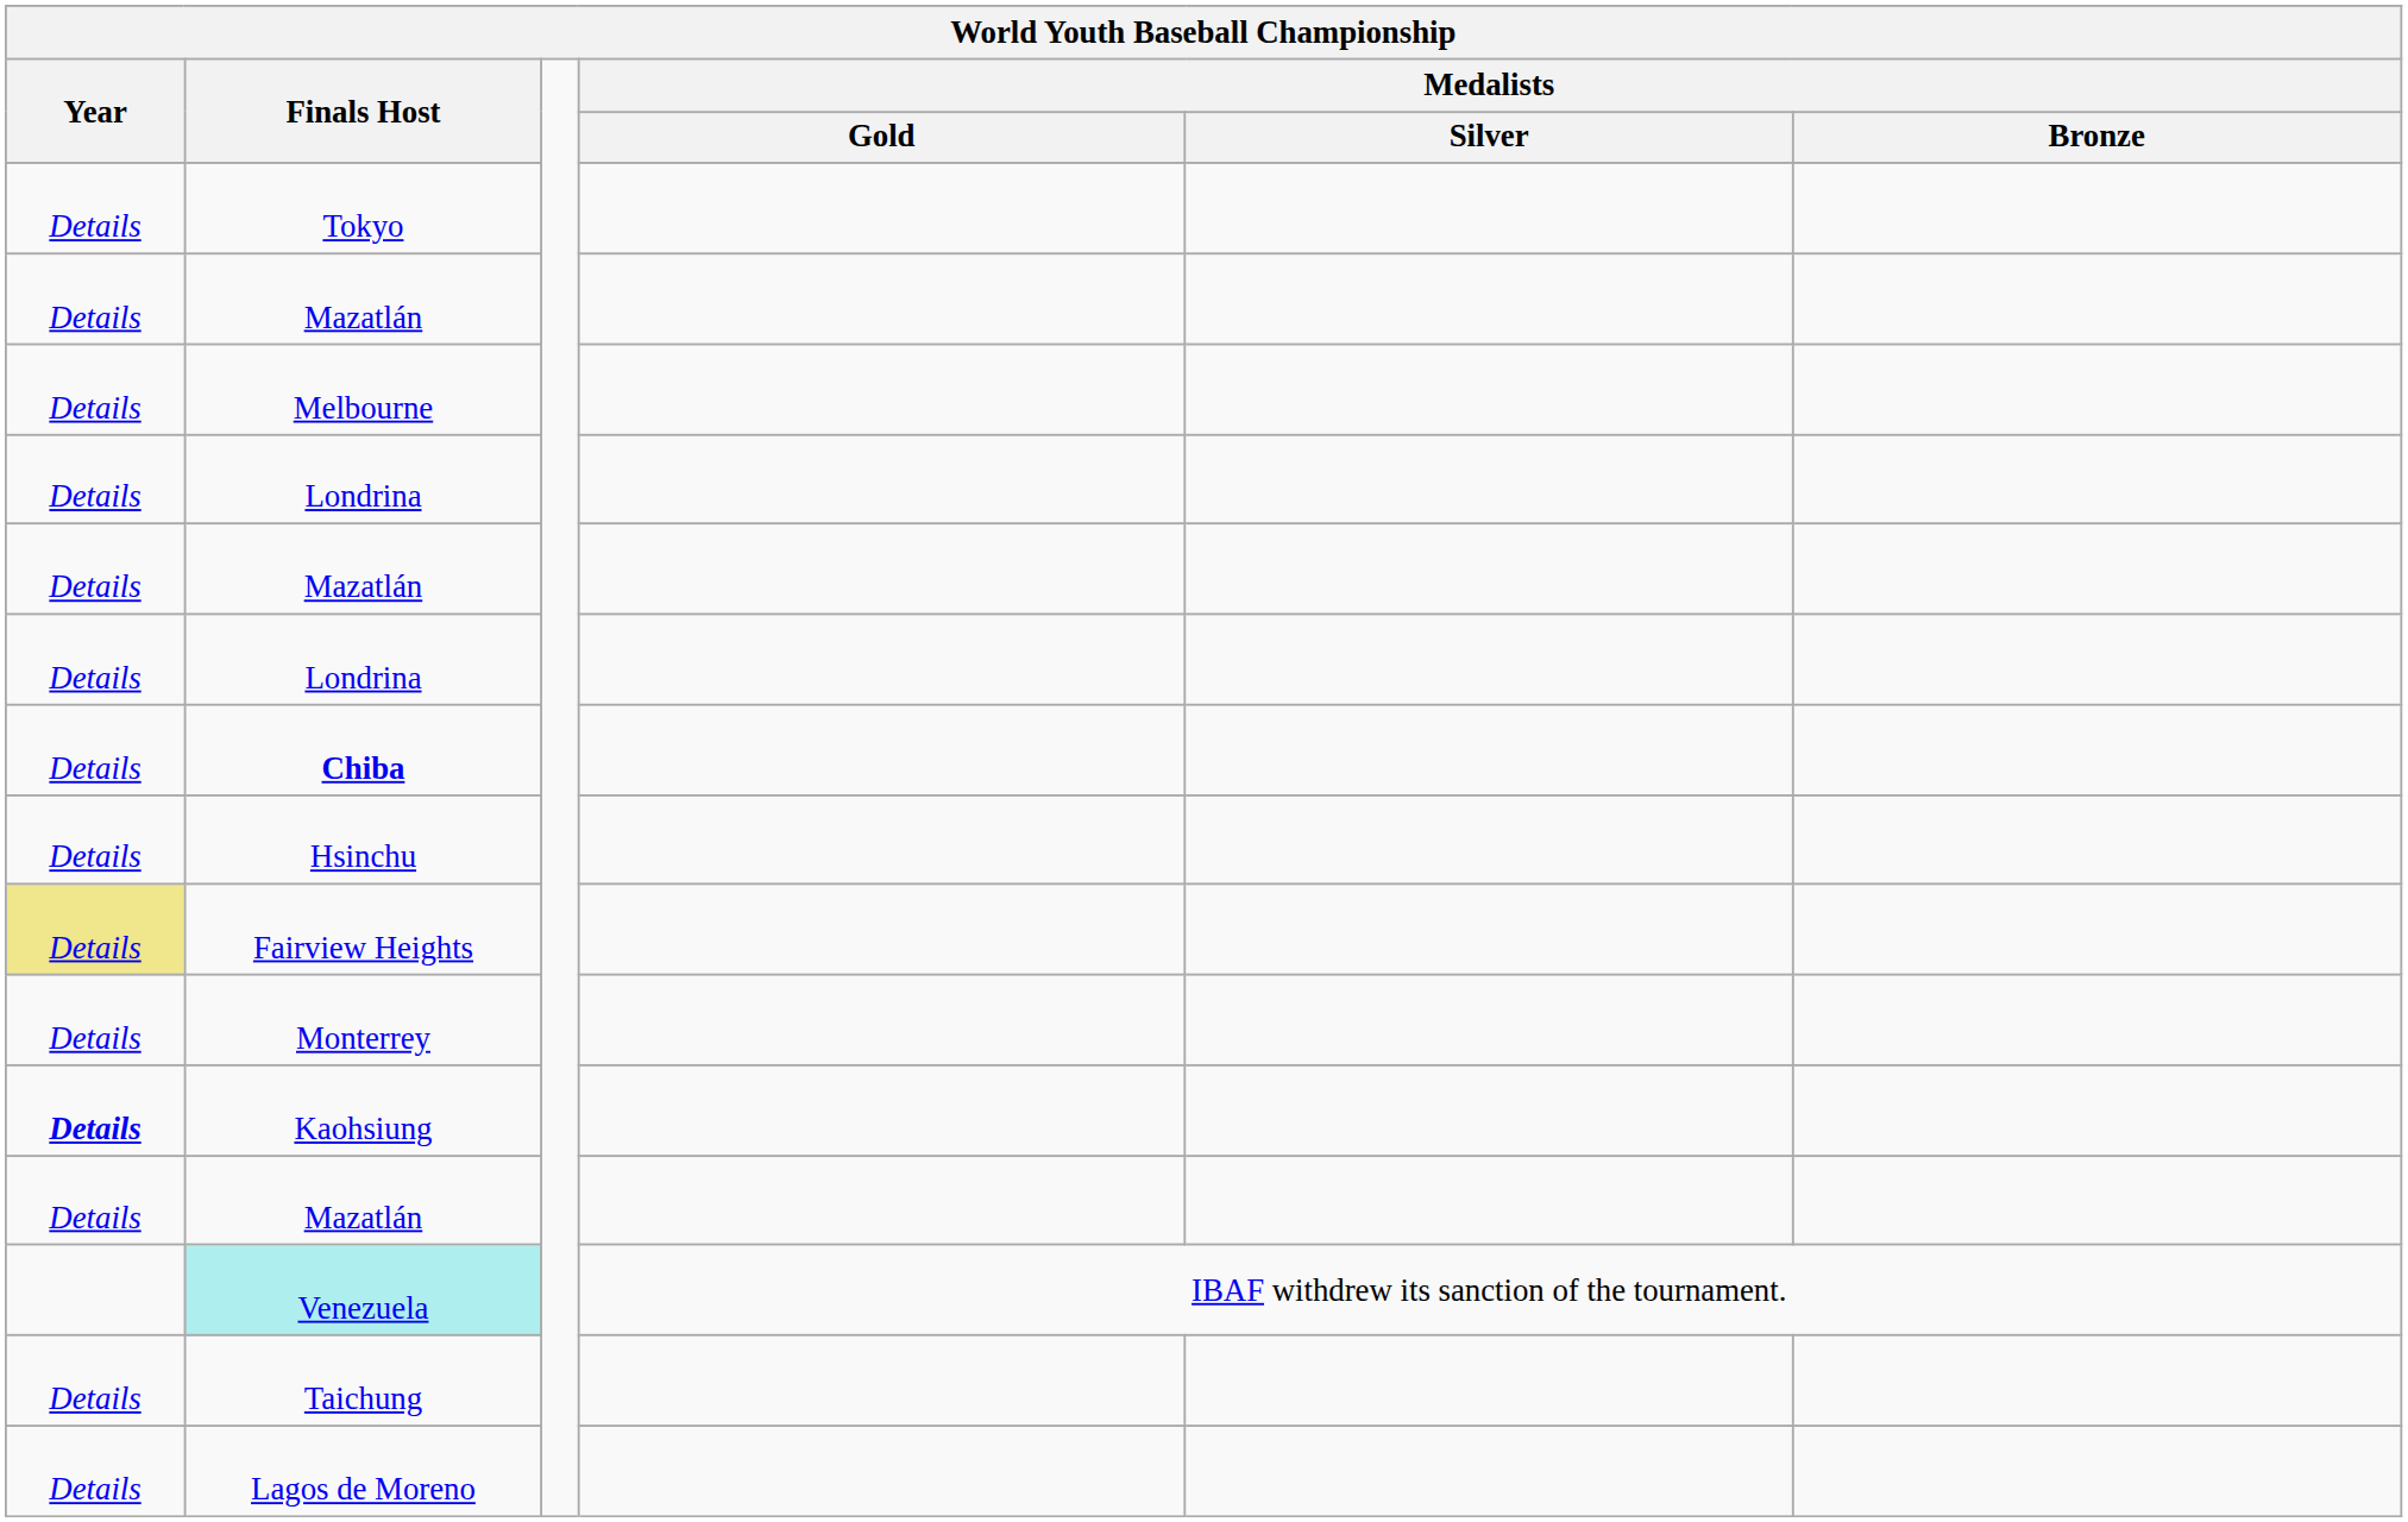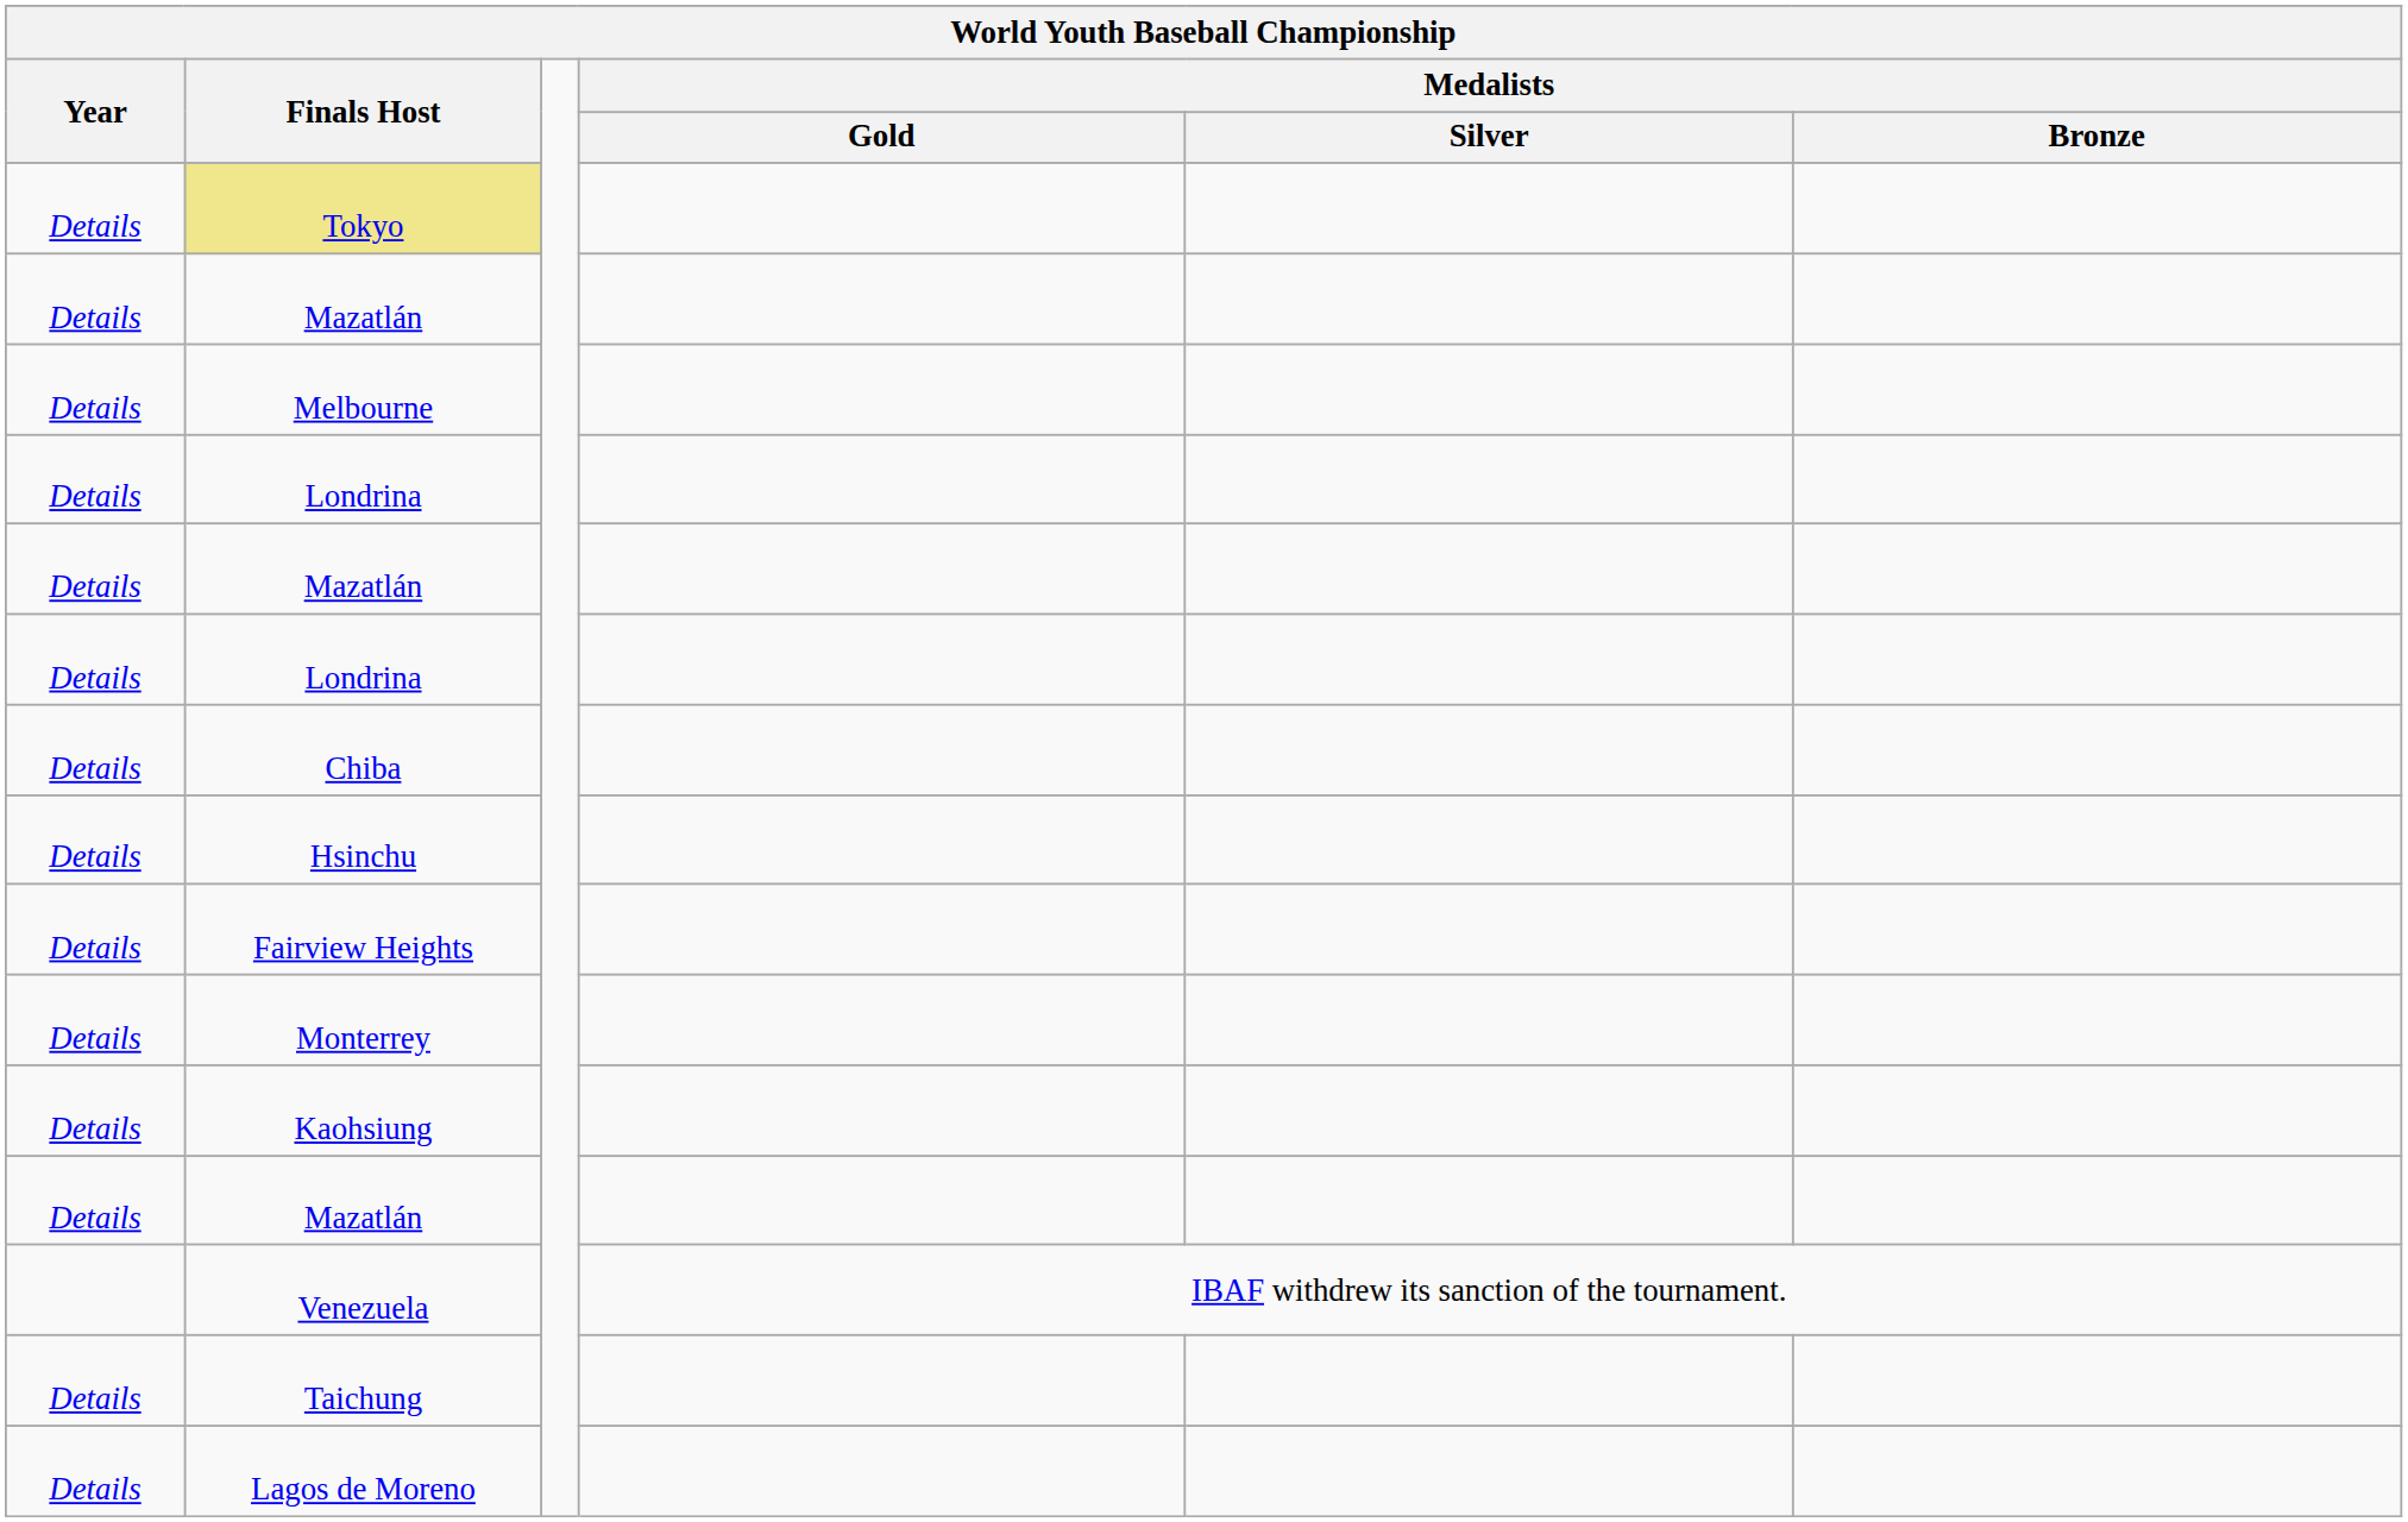Tokyo | Finals Host: no background -> khaki background
Chiba | Finals Host: bold -> normal
Fairview Heights | Year: khaki background -> no background
Kaohsiung | Year: bold -> normal
Venezuela | Finals Host: paleturquoise background -> no background
